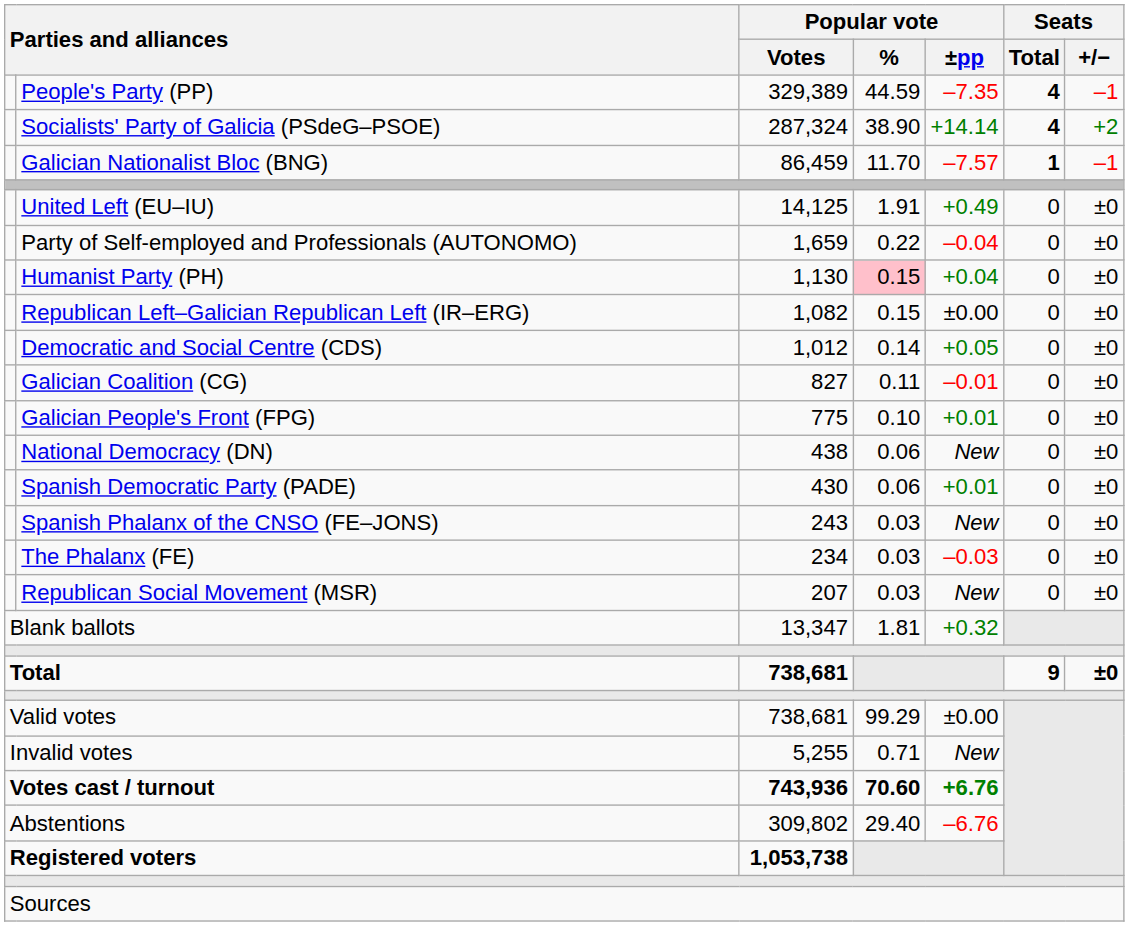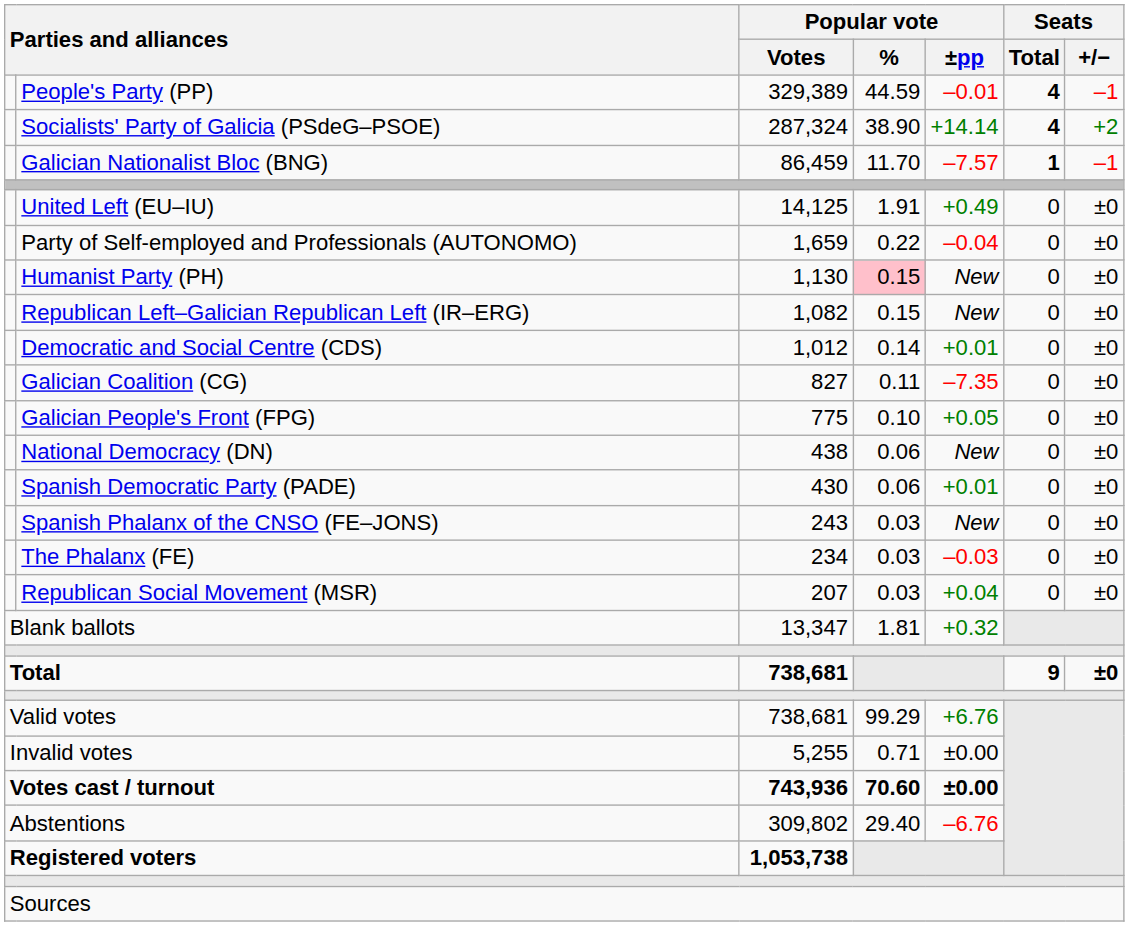People's Party (PP) | Popular vote / ±pp: –7.35 -> –0.01
Humanist Party (PH) | Popular vote / ±pp: +0.04 -> New
Republican Left–Galician Republican Left (IR–ERG) | Popular vote / ±pp: ±0.00 -> New
Democratic and Social Centre (CDS) | Popular vote / ±pp: +0.05 -> +0.01
Galician Coalition (CG) | Popular vote / ±pp: –0.01 -> –7.35
Galician People's Front (FPG) | Popular vote / ±pp: +0.01 -> +0.05
Republican Social Movement (MSR) | Popular vote / ±pp: New -> +0.04
Valid votes | Popular vote / ±pp: ±0.00 -> +6.76
Invalid votes | Popular vote / ±pp: New -> ±0.00
Votes cast / turnout | Popular vote / ±pp: +6.76 -> ±0.00
